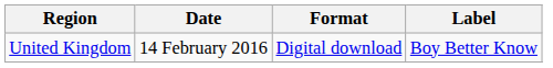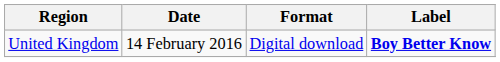United Kingdom | Label: normal -> bold
